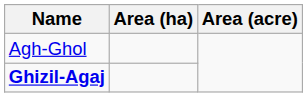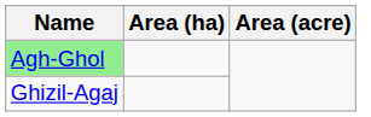Agh-Ghol | Name: no background -> lightgreen background
Ghizil-Agaj | Name: bold -> normal
